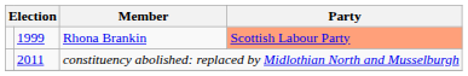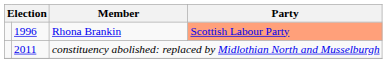Rhona Brankin | column 2: 1999 -> 1996
